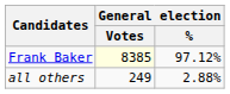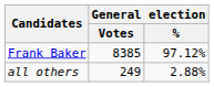Frank Baker | General election / Votes: lightyellow background -> no background
